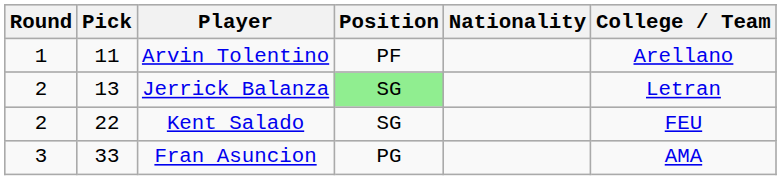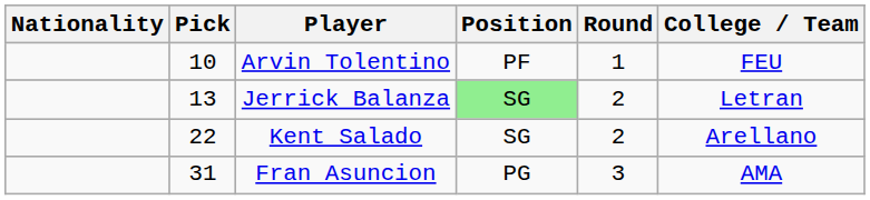columns swapped: Round <-> Nationality
Arvin Tolentino | Pick: 11 -> 10
Arvin Tolentino | College / Team: Arellano -> FEU
Kent Salado | College / Team: FEU -> Arellano
Fran Asuncion | Pick: 33 -> 31
